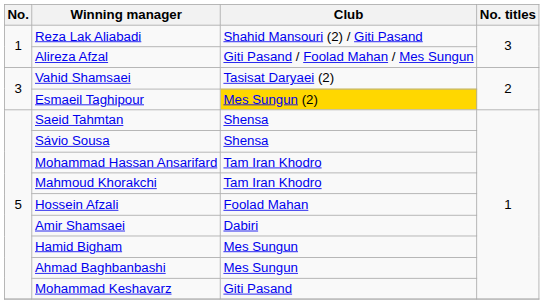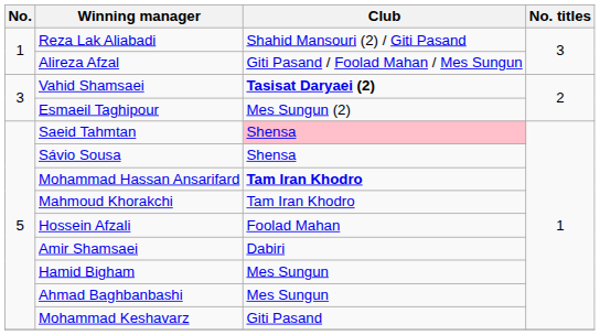Vahid Shamsaei | Club: normal -> bold
Esmaeil Taghipour | Club: gold background -> no background
Saeid Tahmtan | Club: no background -> pink background
Mohammad Hassan Ansarifard | Club: normal -> bold
